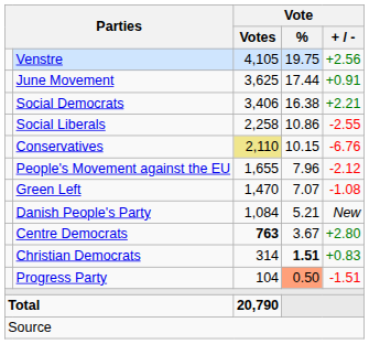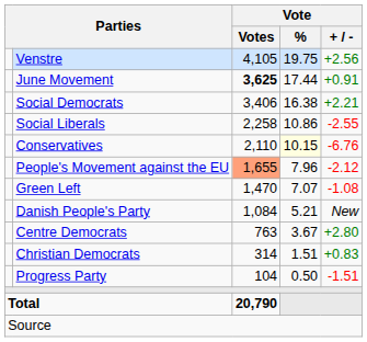June Movement | Vote / Votes: normal -> bold
Conservatives | Vote / Votes: khaki background -> no background
Conservatives | Vote / %: no background -> lightyellow background
People's Movement against the EU | Vote / Votes: no background -> lightsalmon background
Centre Democrats | Vote / Votes: bold -> normal
Christian Democrats | Vote / %: bold -> normal
Progress Party | Vote / %: lightsalmon background -> no background
